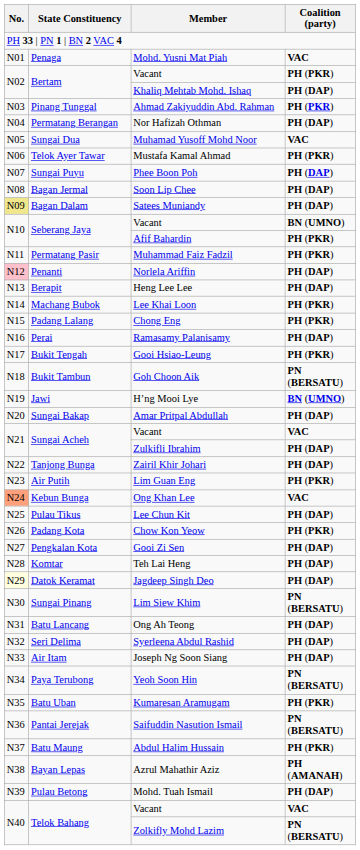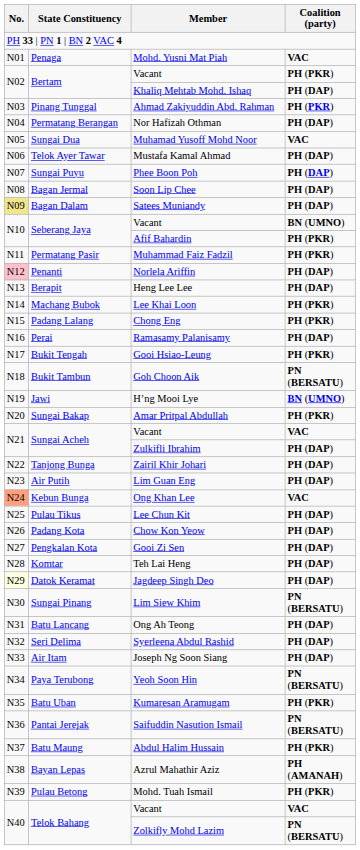Mustafa Kamal Ahmad | Coalition (party): PH (PKR) -> PH (DAP)
Amar Pritpal Abdullah | Coalition (party): PH (DAP) -> PH (PKR)
Lim Guan Eng | Coalition (party): PH (PKR) -> PH (DAP)
Chow Kon Yeow | Coalition (party): PH (PKR) -> PH (DAP)
Mohd. Tuah Ismail | Coalition (party): PH (DAP) -> PH (PKR)
